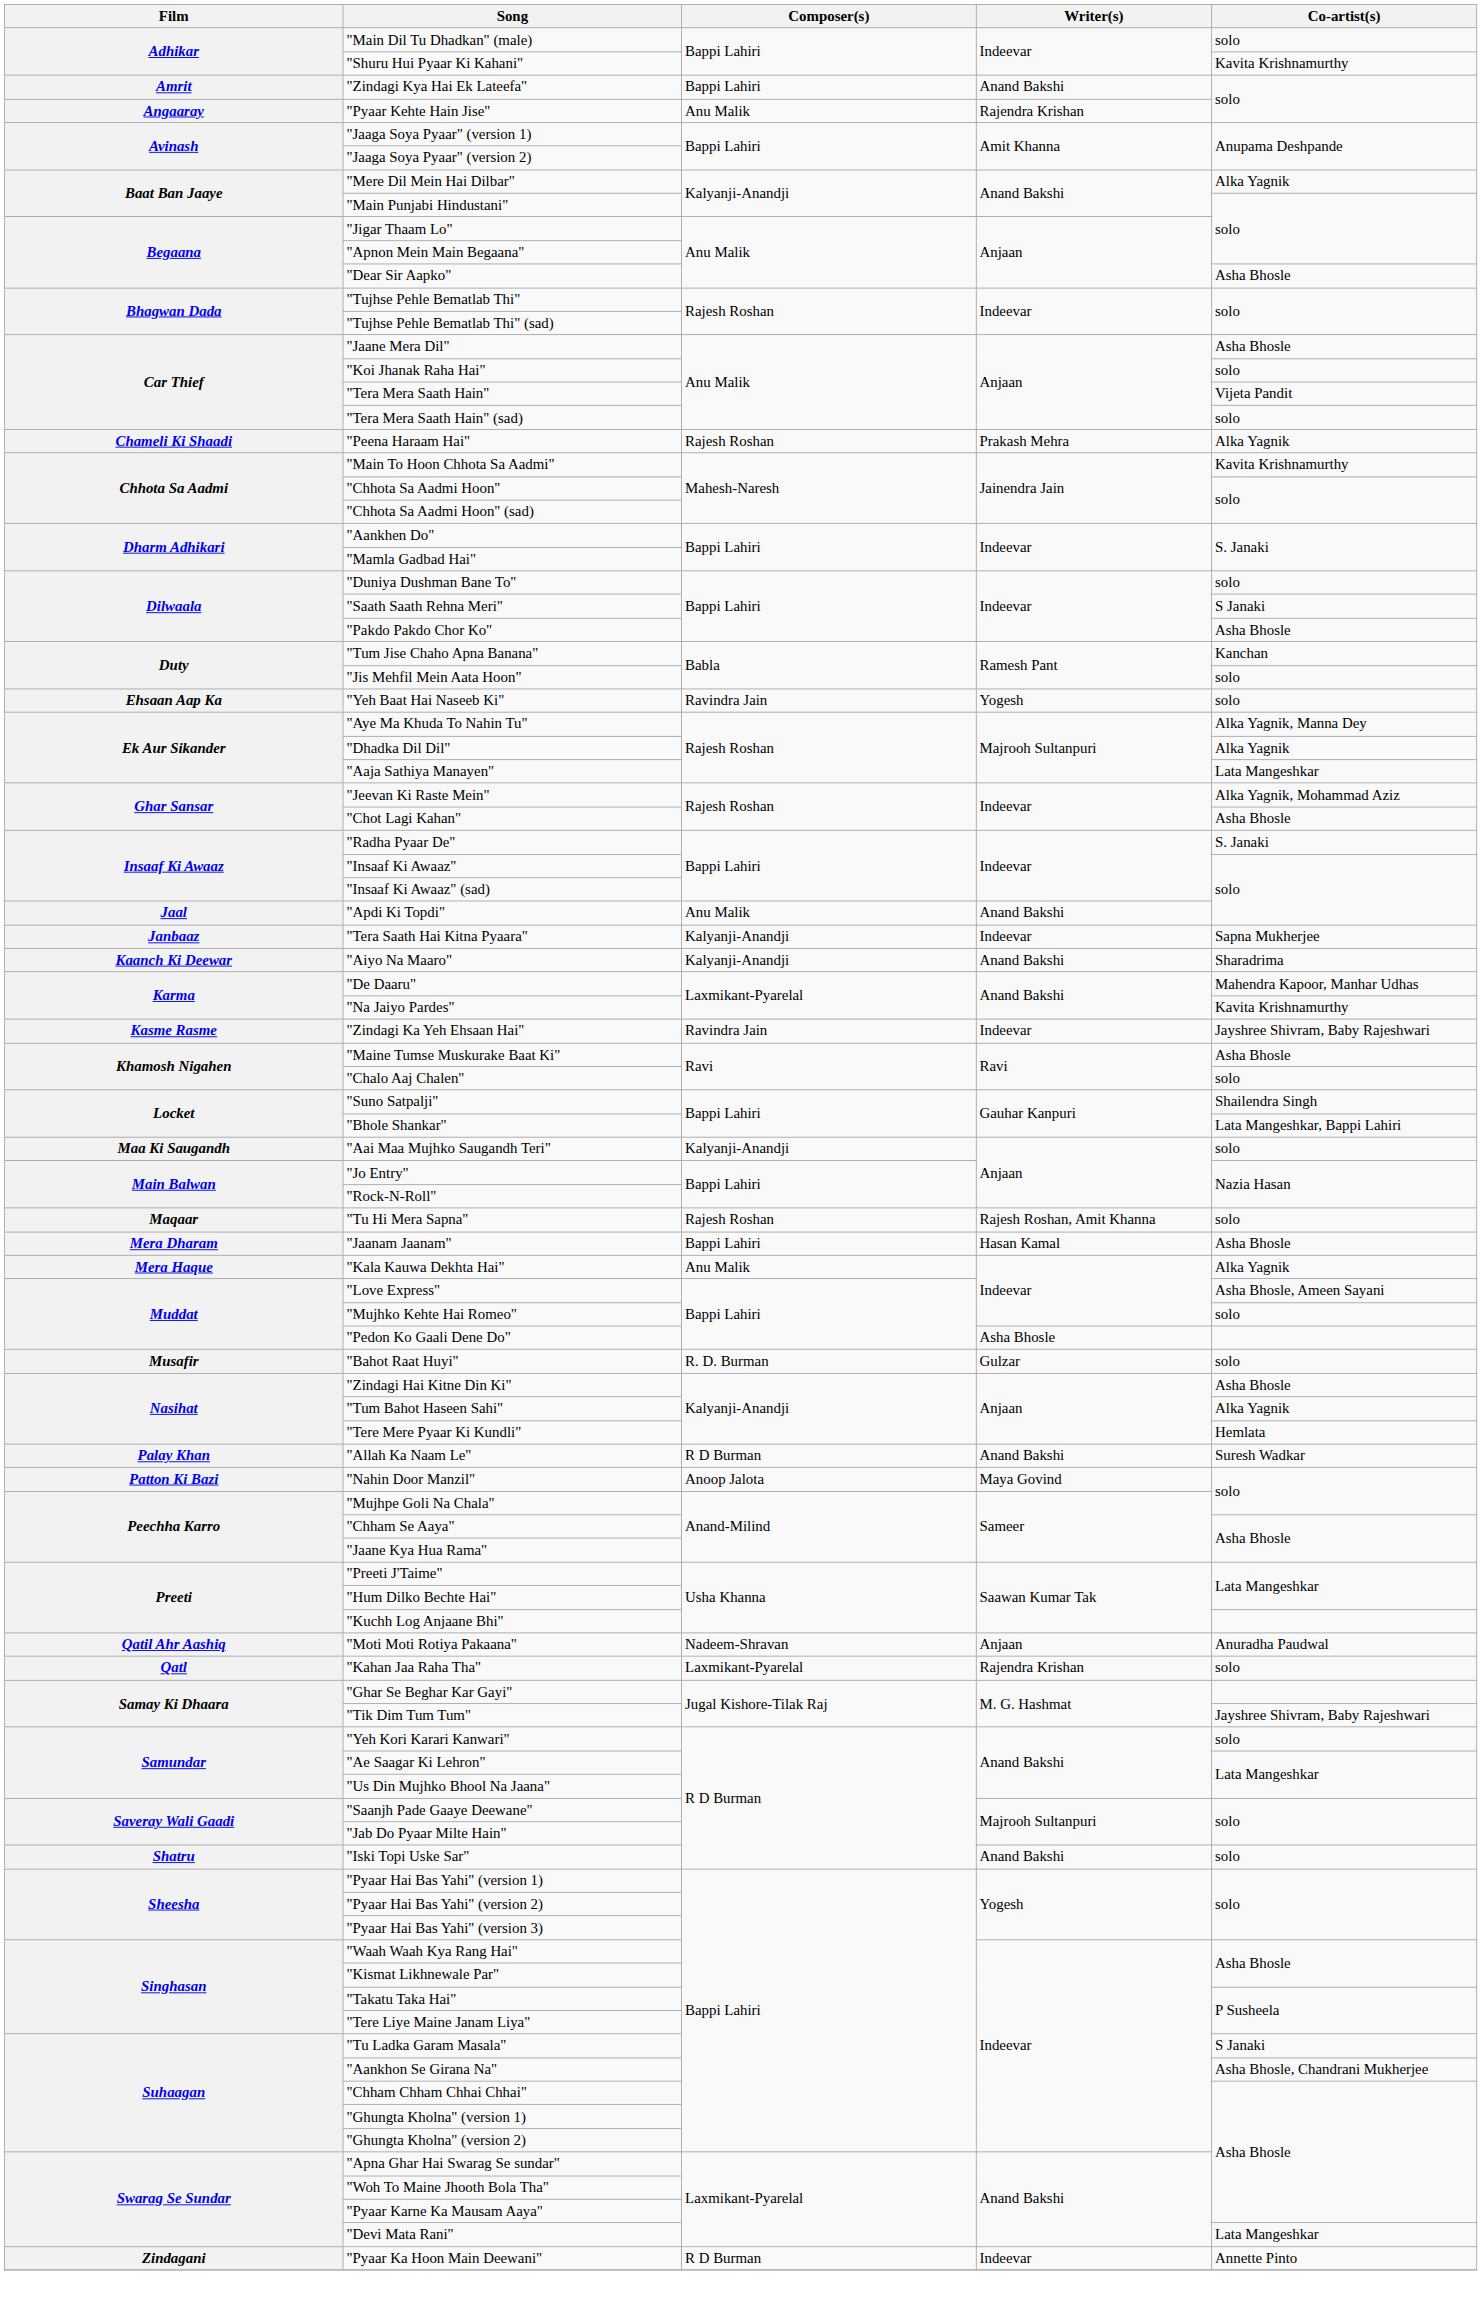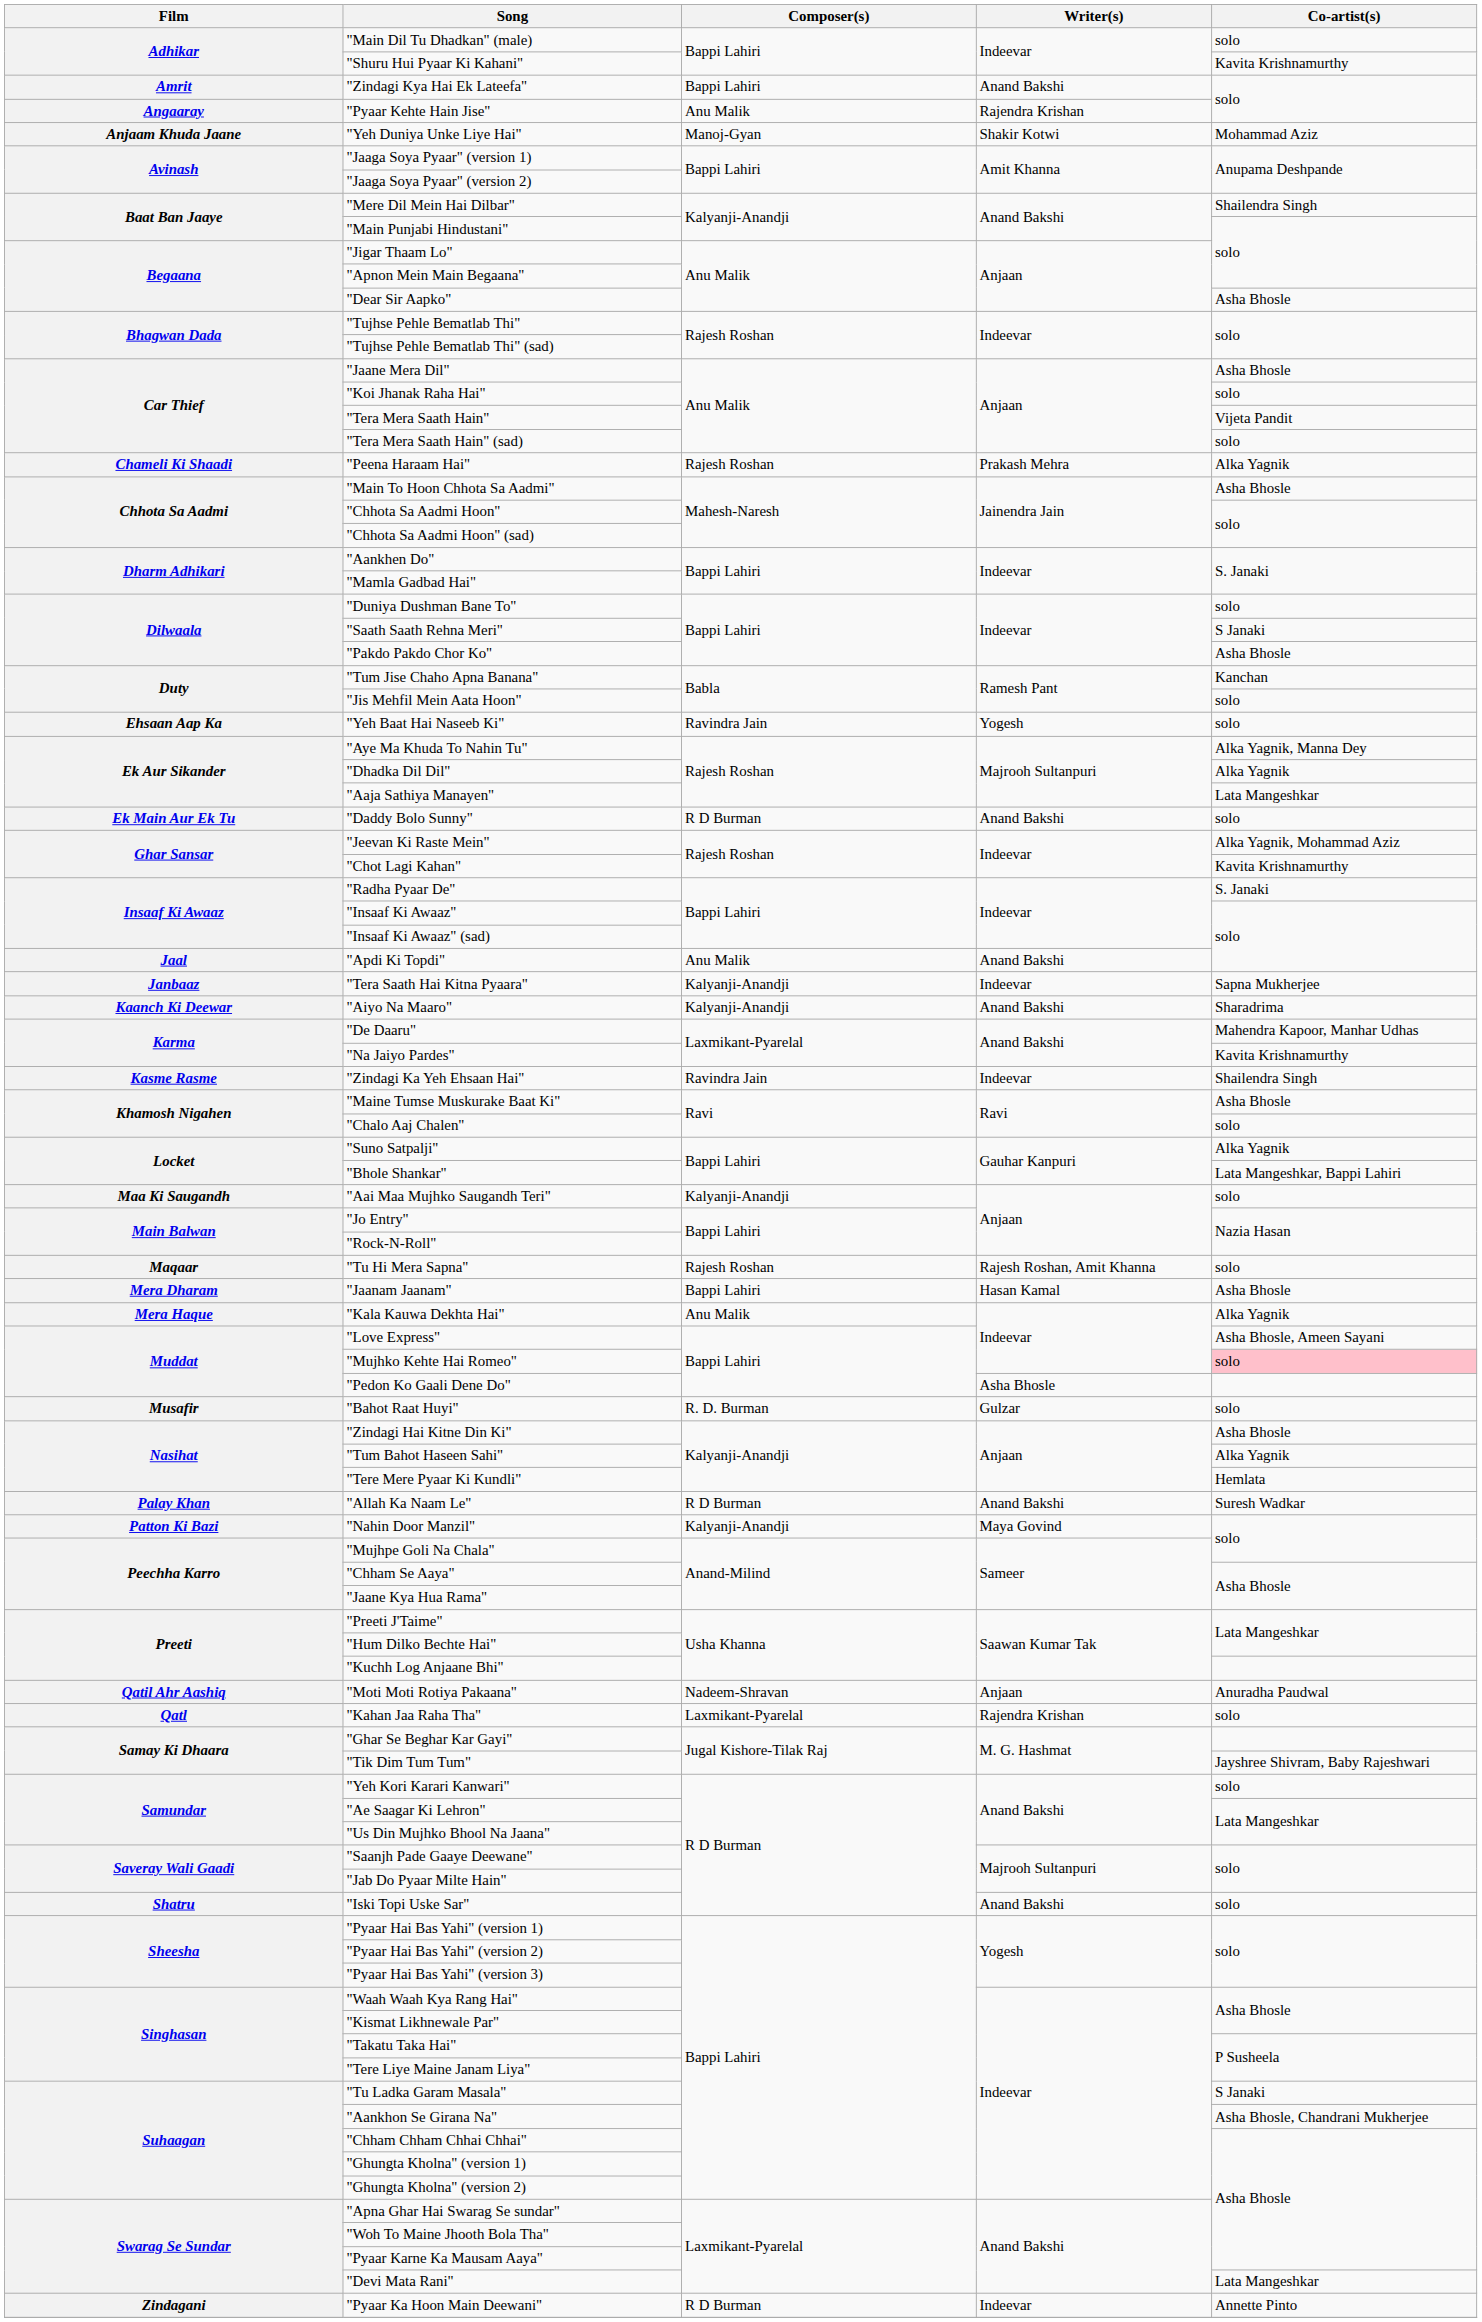+ row: Anjaam Khuda Jaane | "Yeh Duniya Unke Liye Hai" | Manoj-Gyan | Shakir Kotwi | Mohammad Aziz
"Mere Dil Mein Hai Dilbar" | Co-artist(s): Alka Yagnik -> Shailendra Singh
"Main To Hoon Chhota Sa Aadmi" | Co-artist(s): Kavita Krishnamurthy -> Asha Bhosle
+ row: Ek Main Aur Ek Tu | "Daddy Bolo Sunny" | R D Burman | Anand Bakshi | solo
"Chot Lagi Kahan" | Co-artist(s): Asha Bhosle -> Kavita Krishnamurthy
"Zindagi Ka Yeh Ehsaan Hai" | Co-artist(s): Jayshree Shivram, Baby Rajeshwari -> Shailendra Singh
"Suno Satpalji" | Co-artist(s): Shailendra Singh -> Alka Yagnik
"Mujhko Kehte Hai Romeo" | Co-artist(s): no background -> pink background
"Nahin Door Manzil" | Composer(s): Anoop Jalota -> Kalyanji-Anandji
